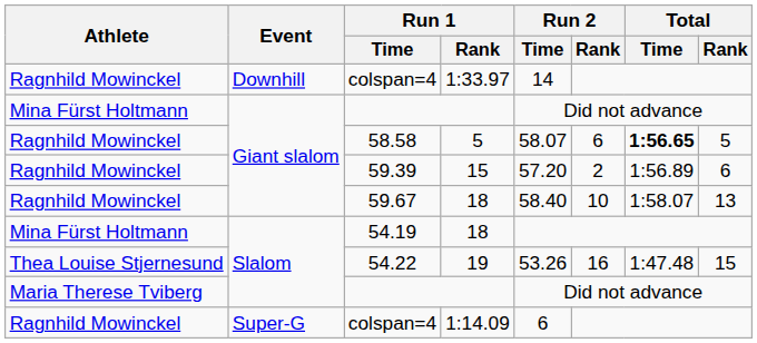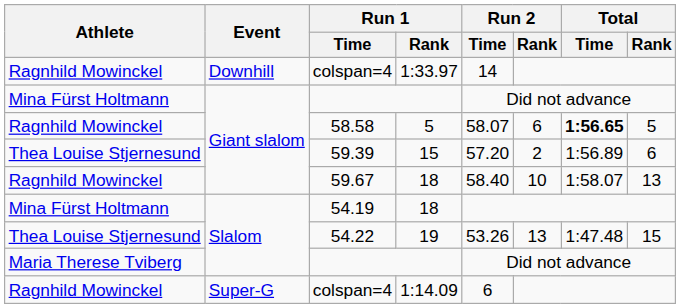59.39 | Athlete: Ragnhild Mowinckel -> Thea Louise Stjernesund
54.22 | Run 2 / Rank: 16 -> 13
